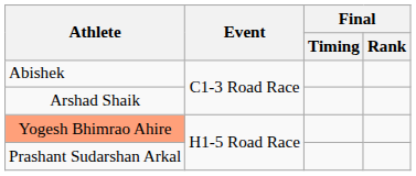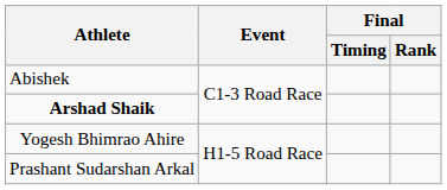Arshad Shaik | Athlete: normal -> bold
Yogesh Bhimrao Ahire | Athlete: lightsalmon background -> no background
